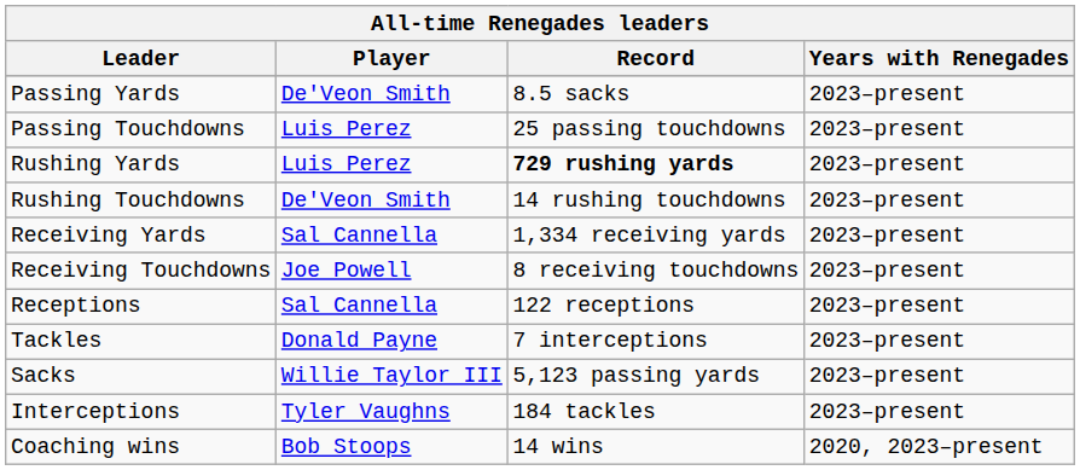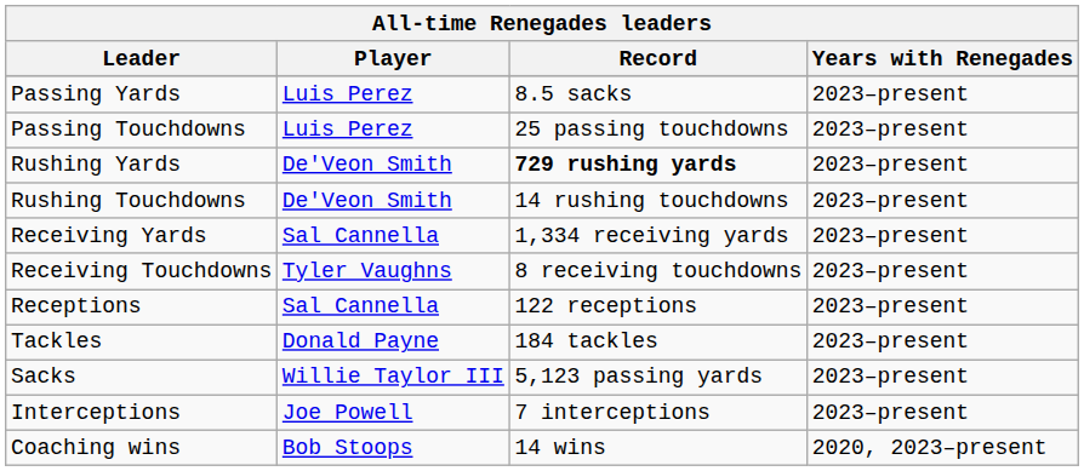Passing Yards | Player: De'Veon Smith -> Luis Perez
Rushing Yards | Player: Luis Perez -> De'Veon Smith
Receiving Touchdowns | Player: Joe Powell -> Tyler Vaughns
Tackles | Record: 7 interceptions -> 184 tackles
Interceptions | Player: Tyler Vaughns -> Joe Powell
Interceptions | Record: 184 tackles -> 7 interceptions
